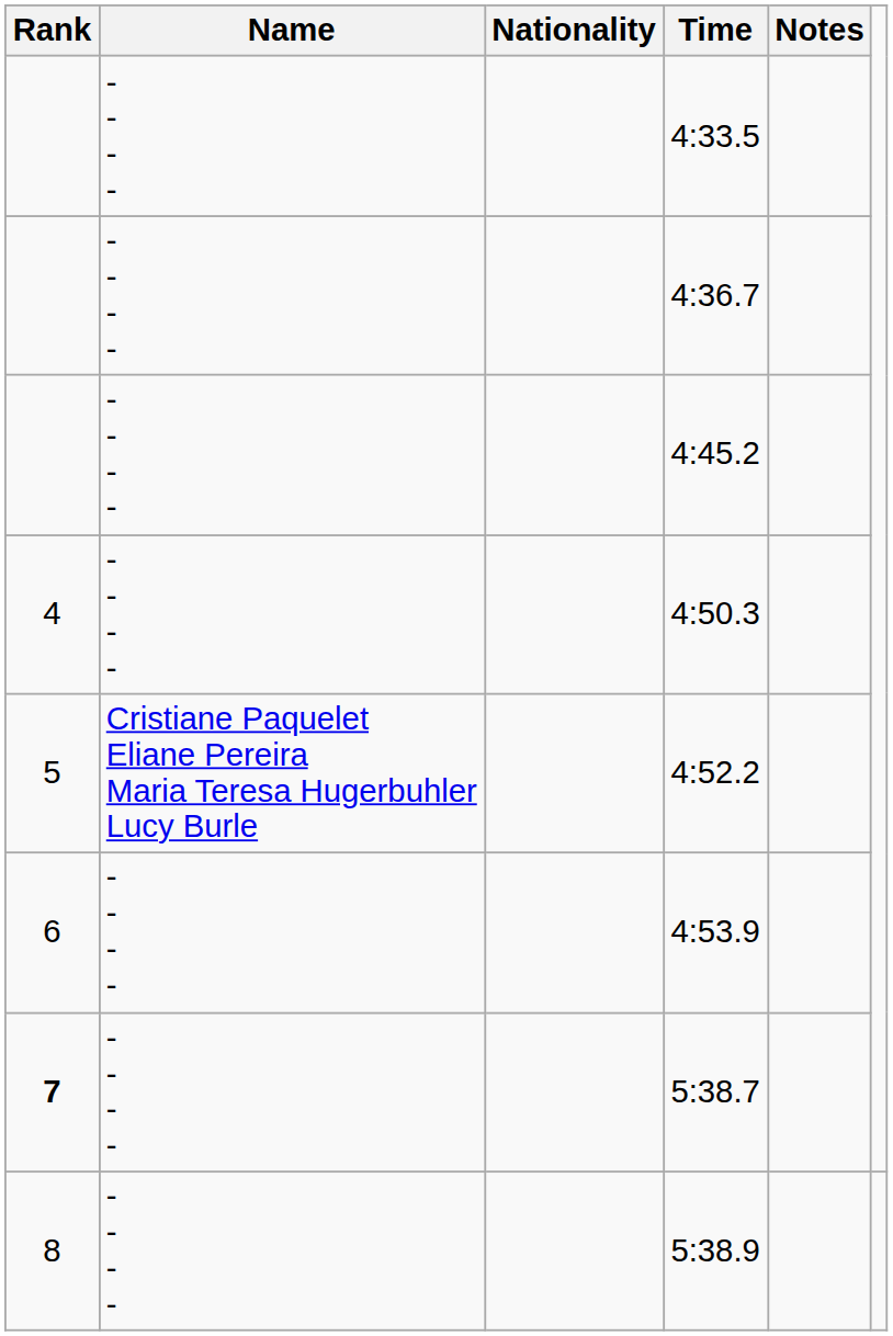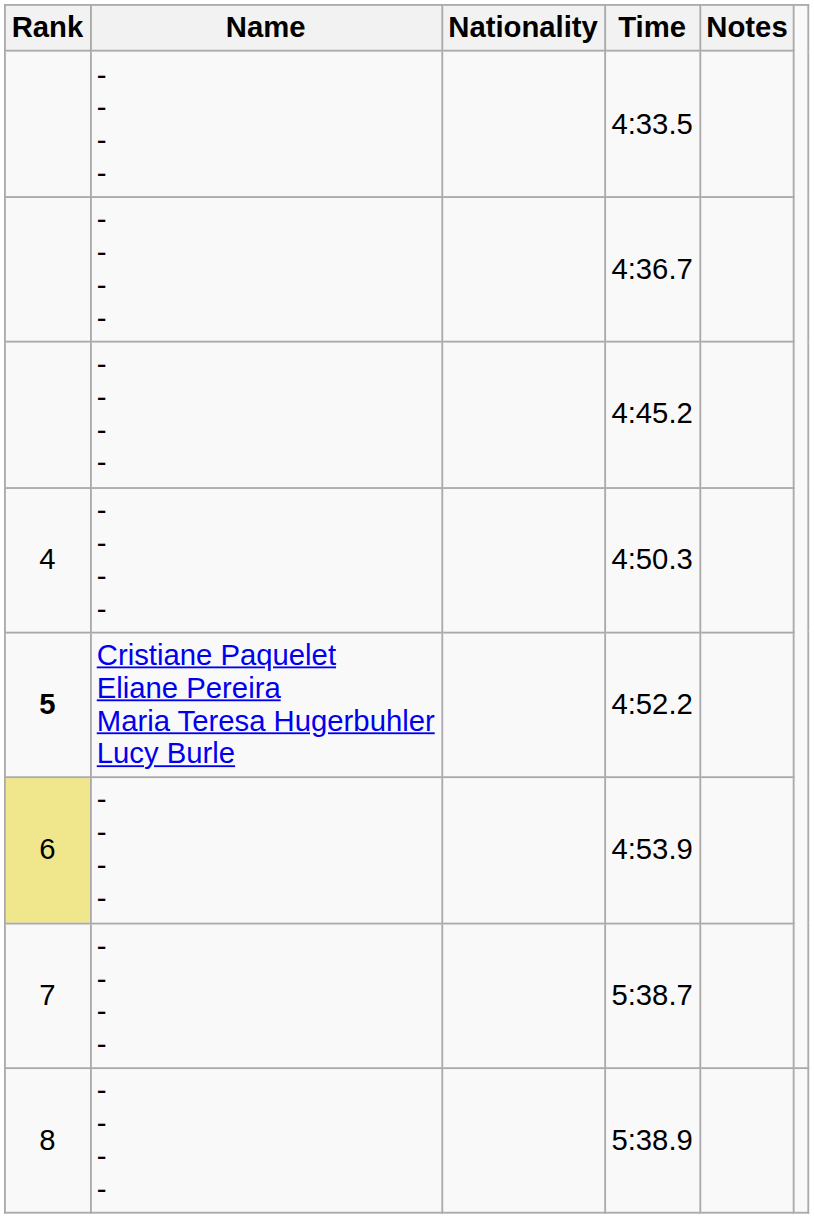4:52.2 | Rank: normal -> bold
4:53.9 | Rank: no background -> khaki background
5:38.7 | Rank: bold -> normal
